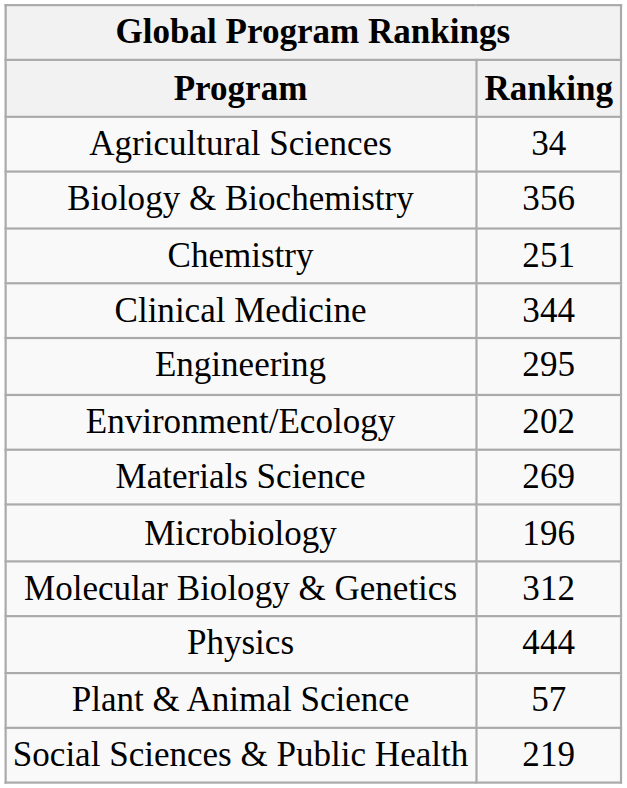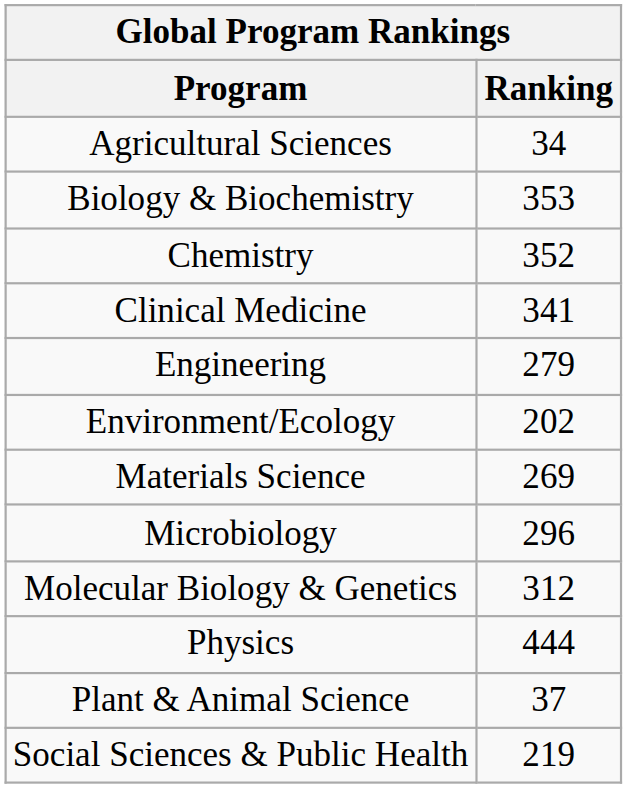Biology & Biochemistry | Ranking: 356 -> 353
Chemistry | Ranking: 251 -> 352
Clinical Medicine | Ranking: 344 -> 341
Engineering | Ranking: 295 -> 279
Microbiology | Ranking: 196 -> 296
Plant & Animal Science | Ranking: 57 -> 37
